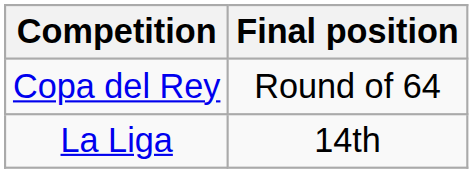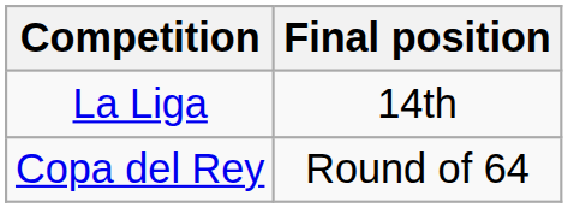rows swapped: La Liga <-> Copa del Rey
